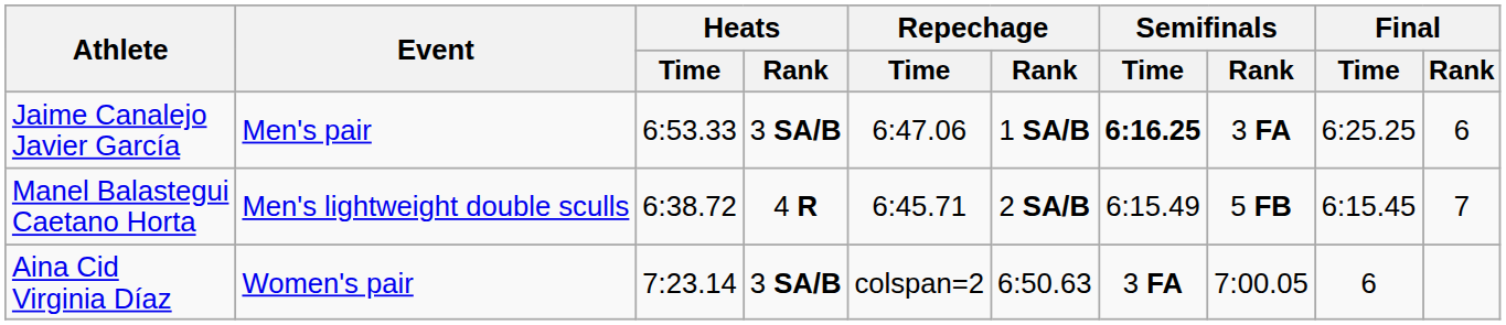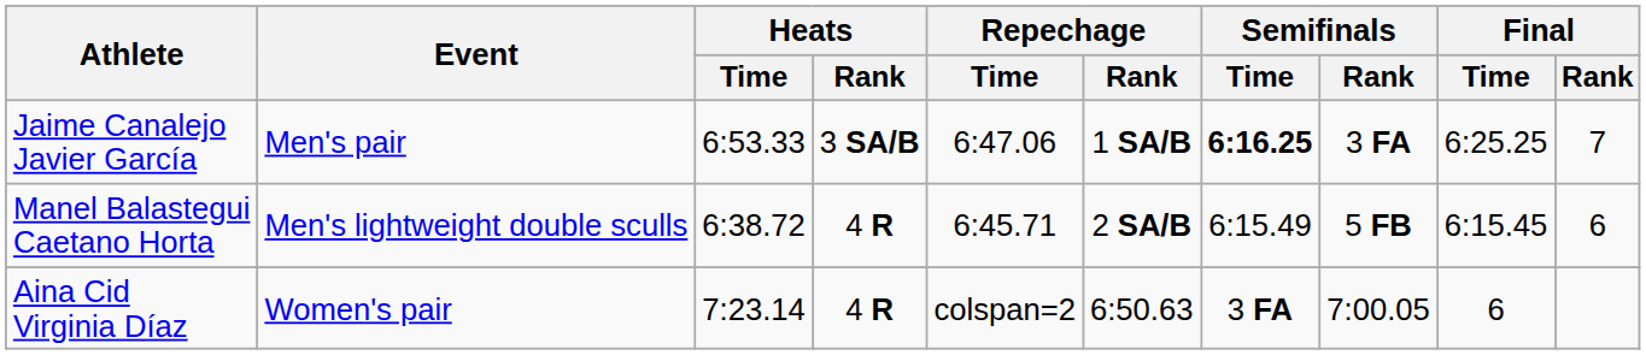Jaime Canalejo Javier García | Final / Rank: 6 -> 7
Manel Balastegui Caetano Horta | Final / Rank: 7 -> 6
Aina Cid Virginia Díaz | Heats / Rank: 3 SA/B -> 4 R
